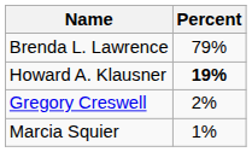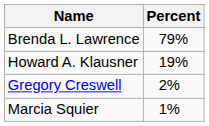Howard A. Klausner | Percent: bold -> normal
